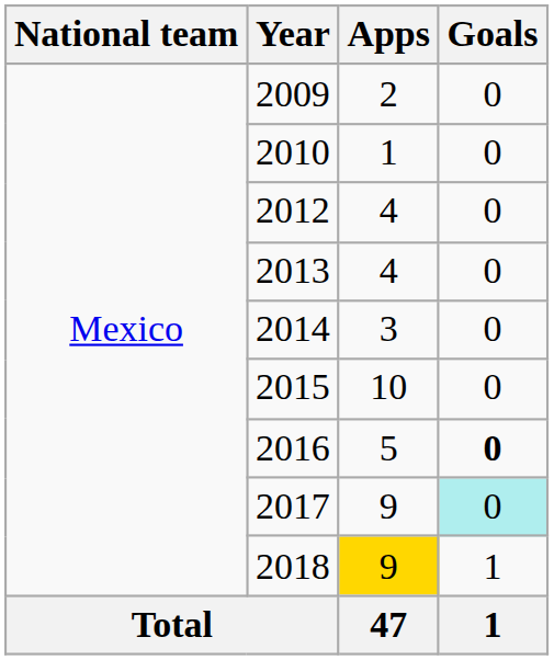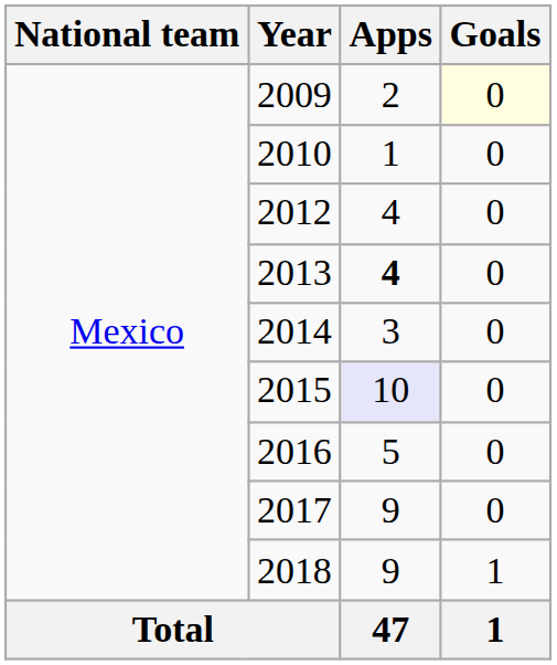2009 | Goals: no background -> lightyellow background
2013 | Apps: normal -> bold
2015 | Apps: no background -> lavender background
2016 | Goals: bold -> normal
2017 | Goals: paleturquoise background -> no background
2018 | Apps: gold background -> no background
